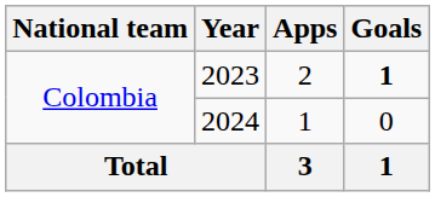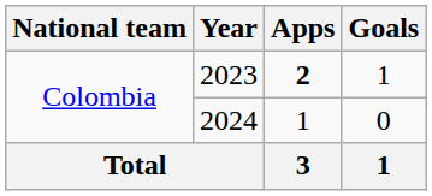2023 | Apps: normal -> bold
2023 | Goals: bold -> normal
